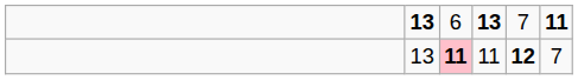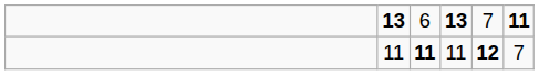row 2 | column 2: 13 -> 11
row 2 | column 3: pink background -> no background
